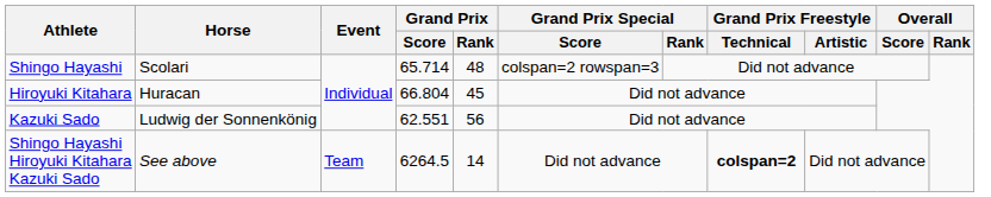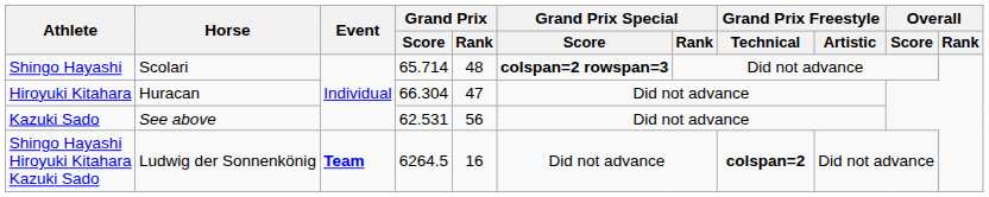Shingo Hayashi | Grand Prix Special / Score: normal -> bold
Hiroyuki Kitahara | Grand Prix / Score: 66.804 -> 66.304
Hiroyuki Kitahara | Grand Prix / Rank: 45 -> 47
Kazuki Sado | Horse: Ludwig der Sonnenkönig -> See above
Kazuki Sado | Grand Prix / Score: 62.551 -> 62.531
Shingo Hayashi Hiroyuki Kitahara Kazuki Sado | Horse: See above -> Ludwig der Sonnenkönig
Shingo Hayashi Hiroyuki Kitahara Kazuki Sado | Event: normal -> bold
Shingo Hayashi Hiroyuki Kitahara Kazuki Sado | Grand Prix / Rank: 14 -> 16
